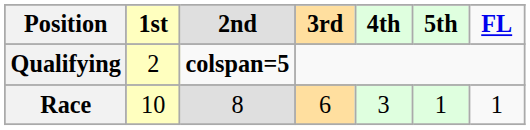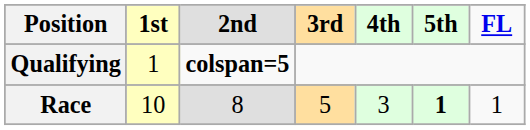Qualifying | 1st: 2 -> 1
Race | 3rd: 6 -> 5
Race | 5th: normal -> bold
